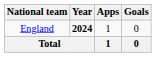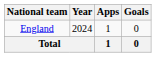England | Year: bold -> normal
